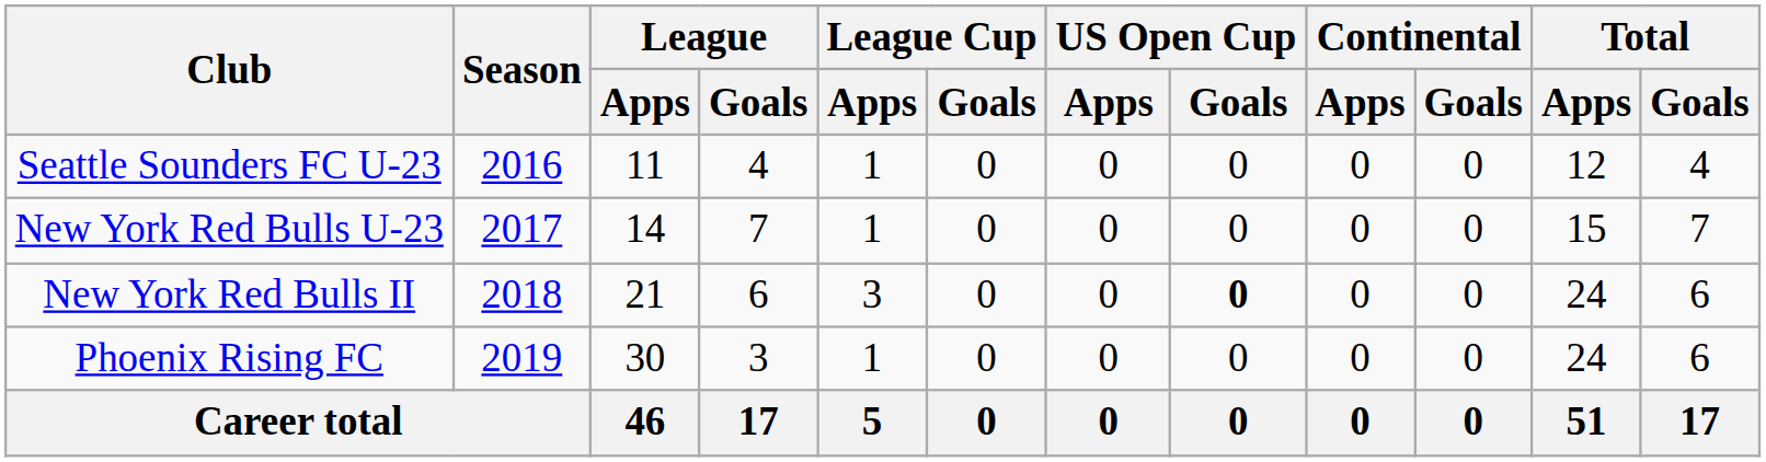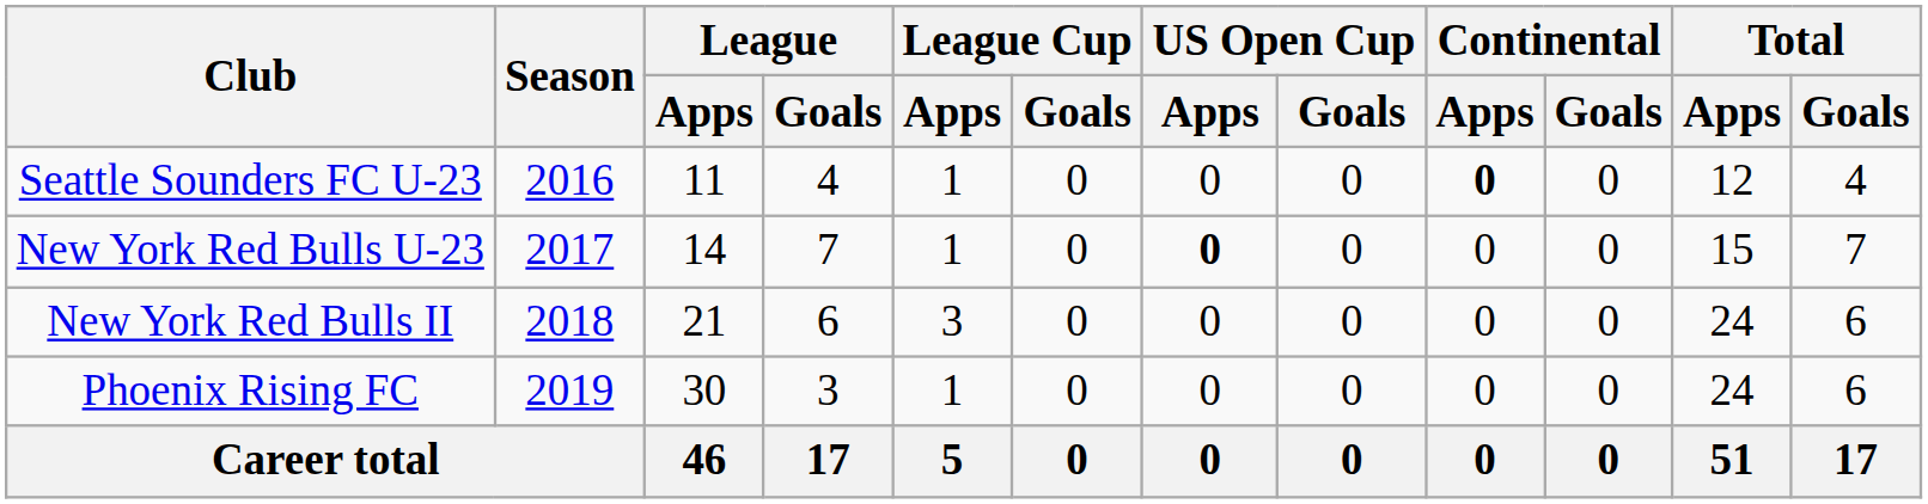Seattle Sounders FC U-23 | Continental / Apps: normal -> bold
New York Red Bulls U-23 | US Open Cup / Apps: normal -> bold
New York Red Bulls II | US Open Cup / Goals: bold -> normal
